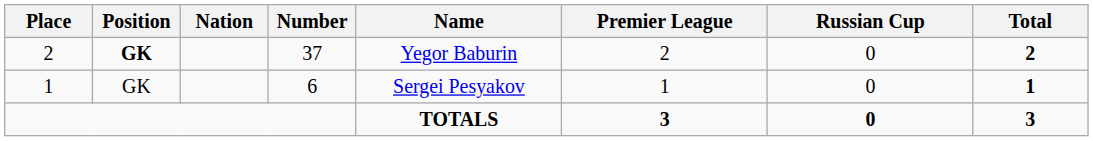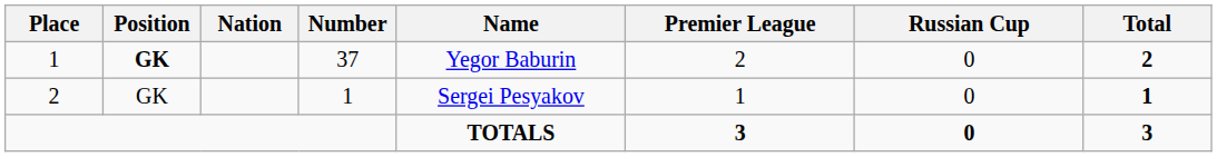row 2 | Place: 2 -> 1
row 3 | Place: 1 -> 2
row 3 | Number: 6 -> 1
